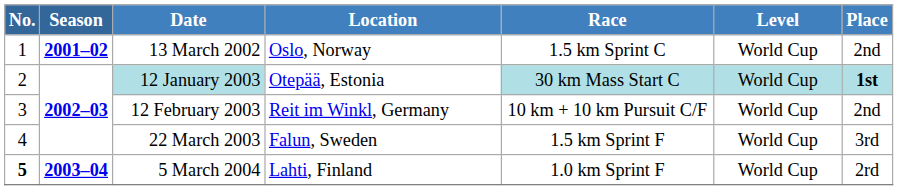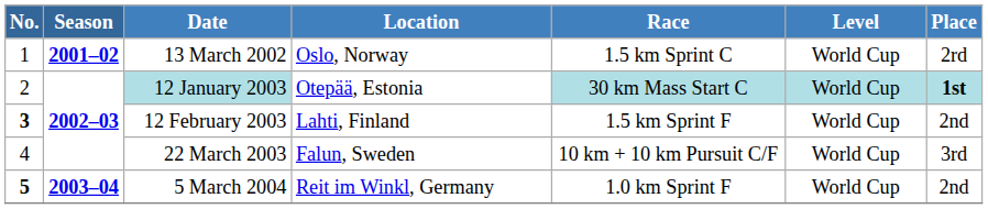13 March 2002 | Place: 2nd -> 2rd
12 February 2003 | No.: normal -> bold
12 February 2003 | Location: Reit im Winkl, Germany -> Lahti, Finland
12 February 2003 | Race: 10 km + 10 km Pursuit C/F -> 1.5 km Sprint F
22 March 2003 | Race: 1.5 km Sprint F -> 10 km + 10 km Pursuit C/F
5 March 2004 | Location: Lahti, Finland -> Reit im Winkl, Germany
5 March 2004 | Place: 2rd -> 2nd
